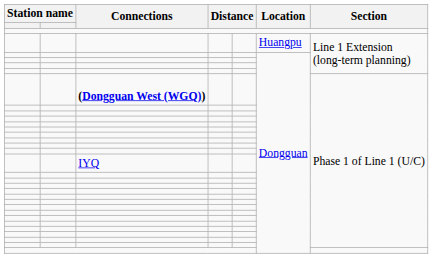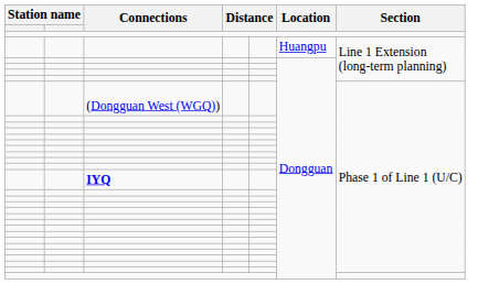(Dongguan West (WGQ)) | Connections: bold -> normal
IYQ | Connections: normal -> bold
